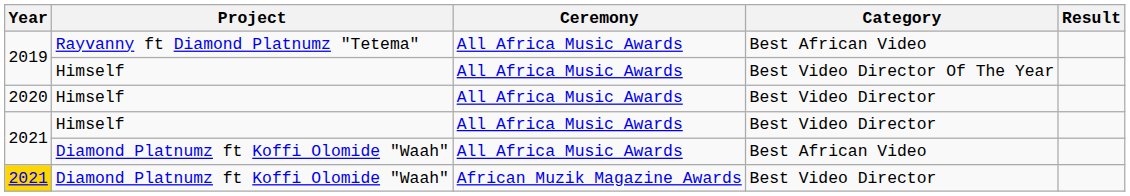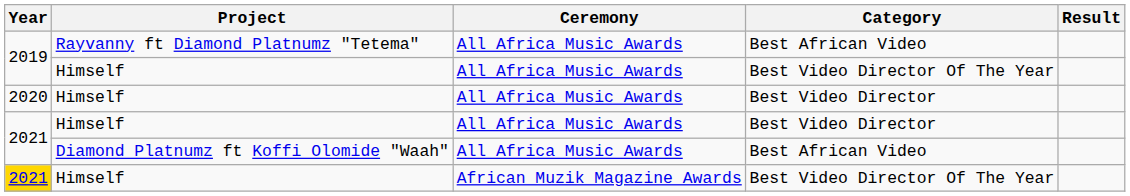row 7 | Project: Diamond Platnumz ft Koffi Olomide "Waah" -> Himself
row 7 | Category: Best Video Director -> Best Video Director Of The Year
